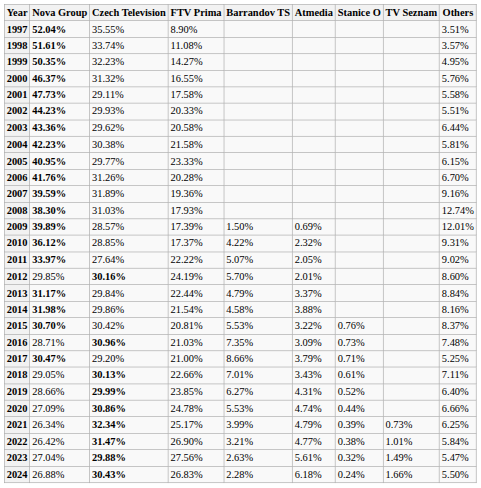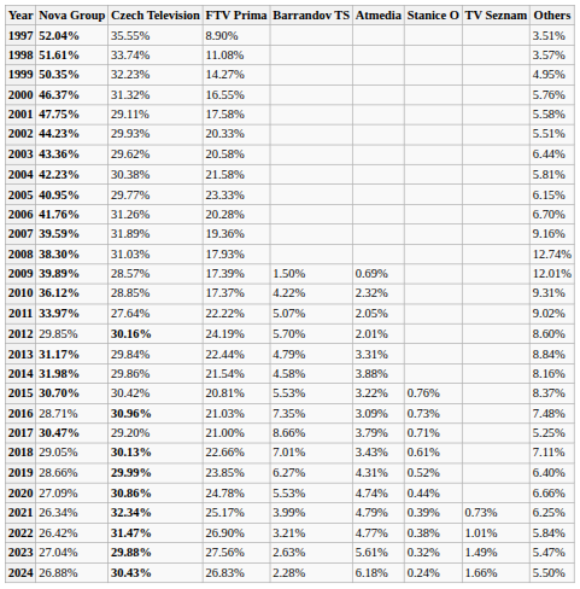2001 | Nova Group: 47.73% -> 47.75%
2013 | Atmedia: 3.37% -> 3.31%
